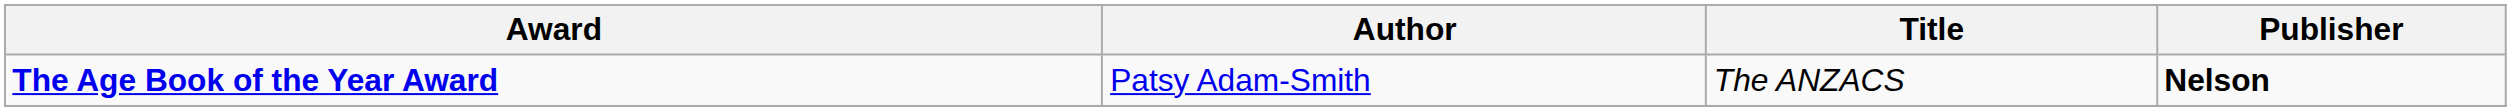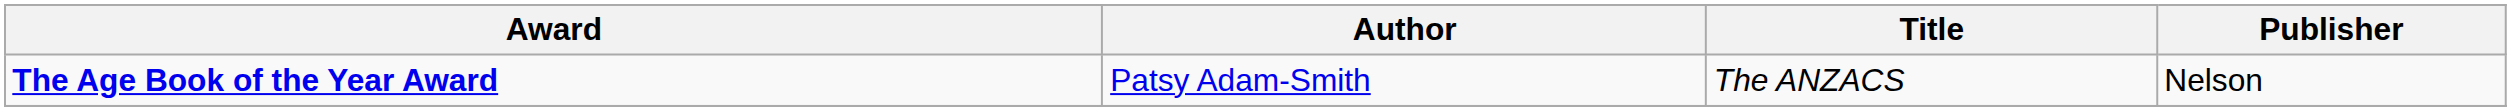The Age Book of the Year Award | Publisher: bold -> normal
